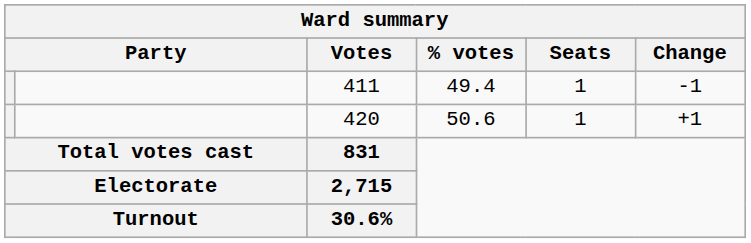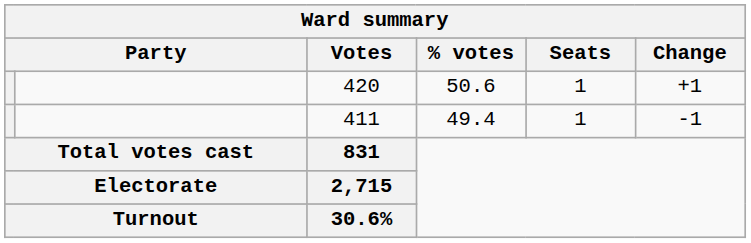rows swapped: 420 <-> 411
